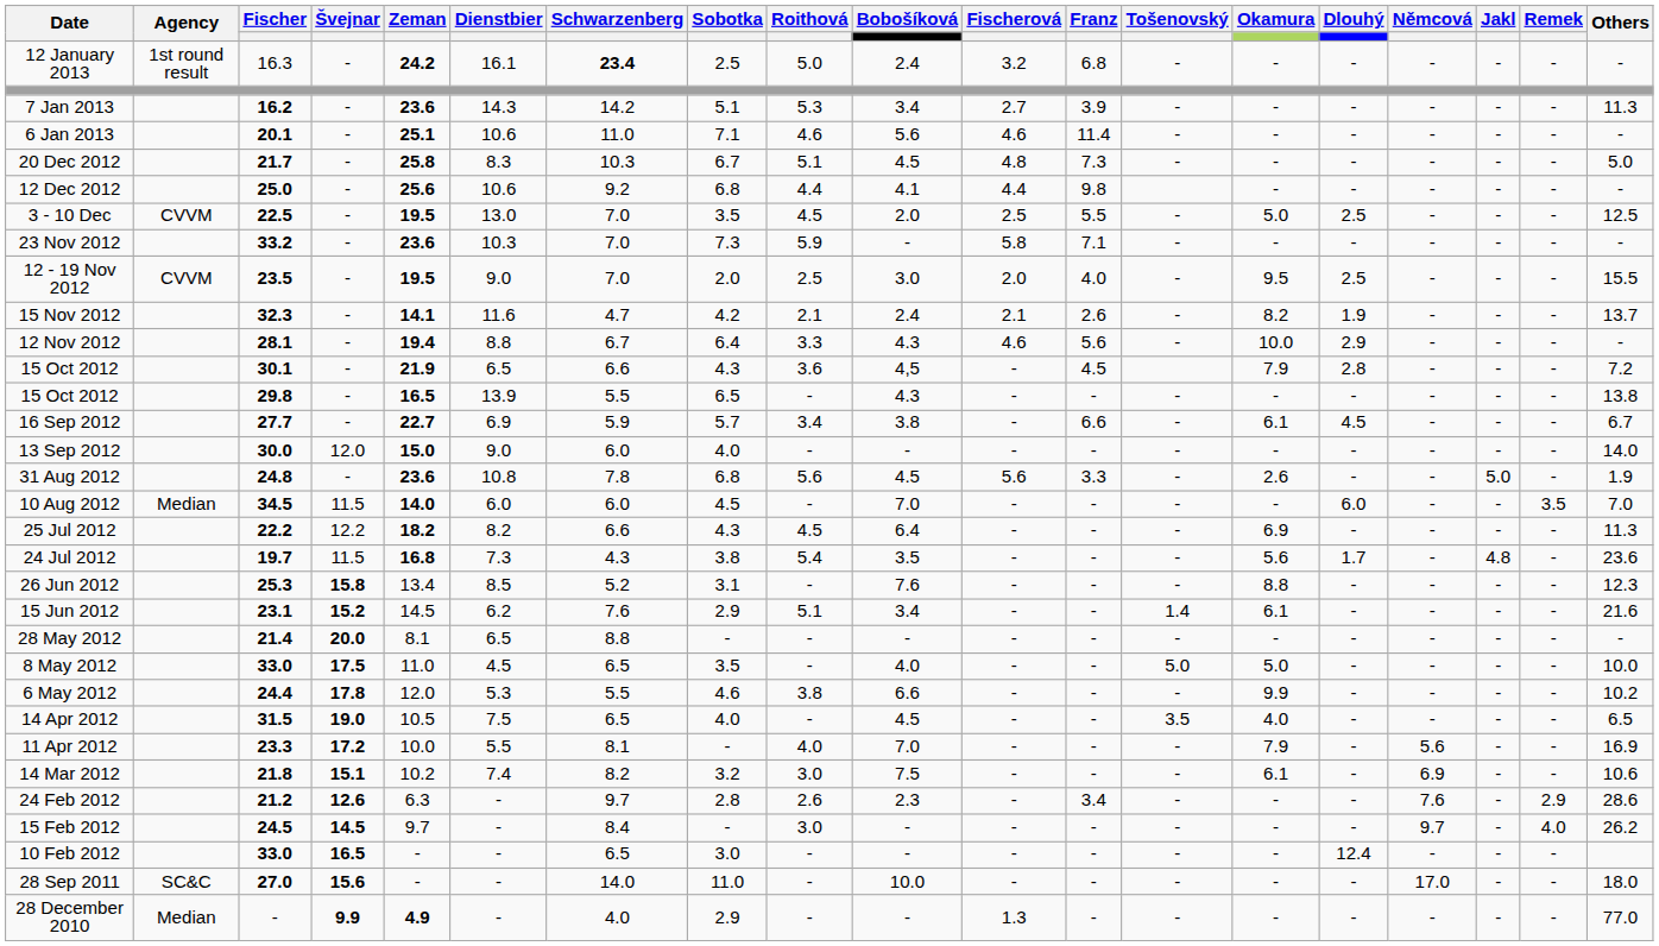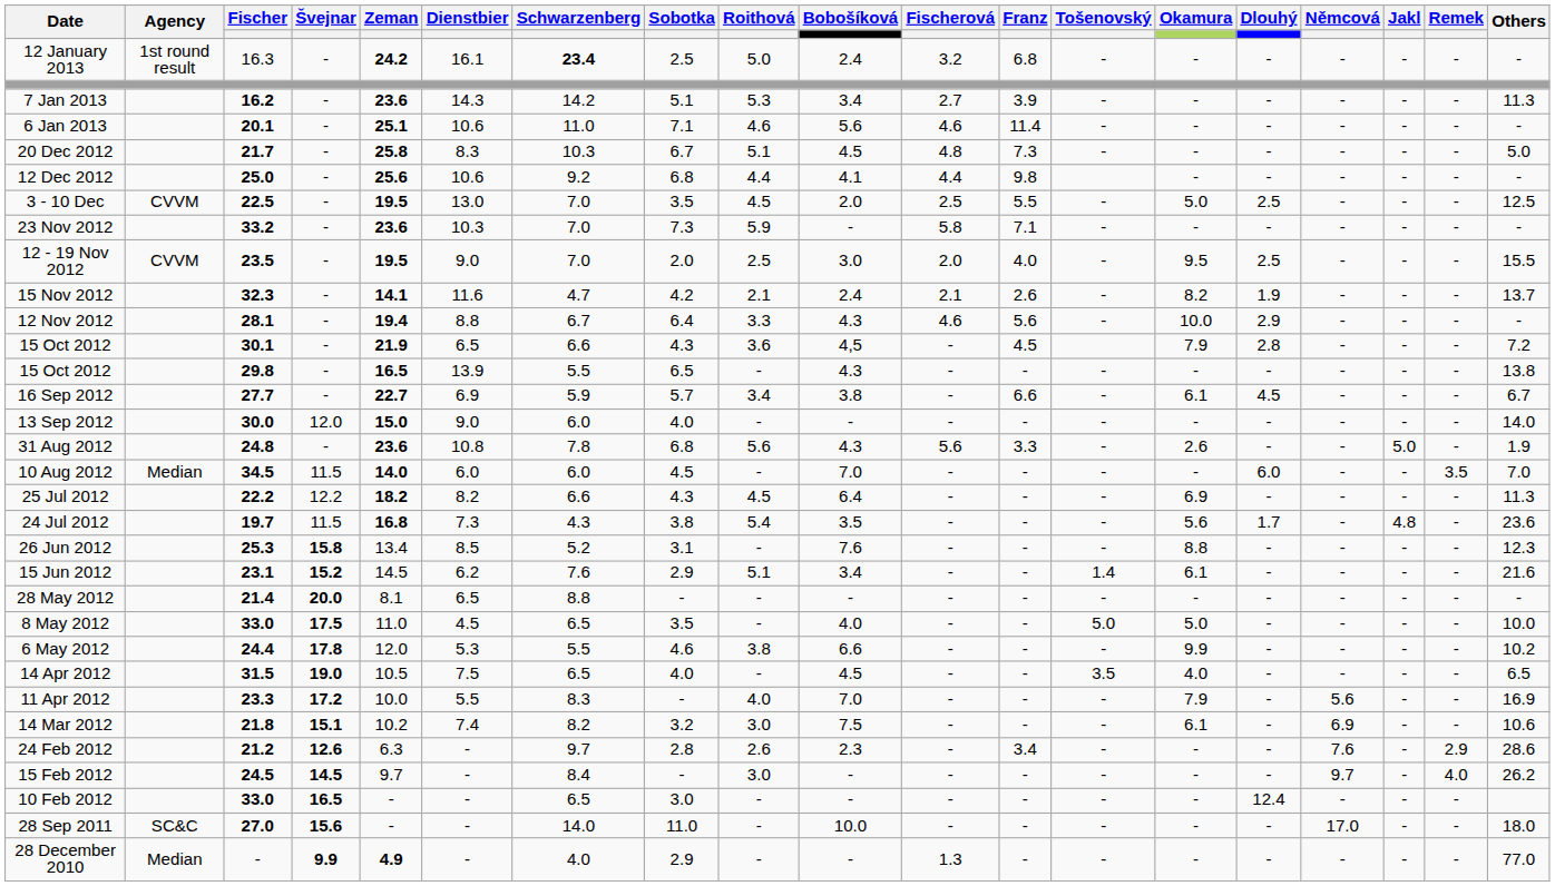31 Aug 2012 | Bobošíková: 4.5 -> 4.3
11 Apr 2012 | Schwarzenberg: 8.1 -> 8.3
